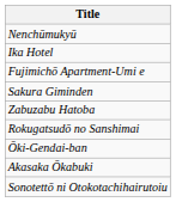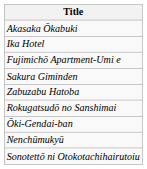row 2 | column 1: Nenchūmukyū -> Akasaka Ōkabuki
row 9 | column 1: Akasaka Ōkabuki -> Nenchūmukyū
